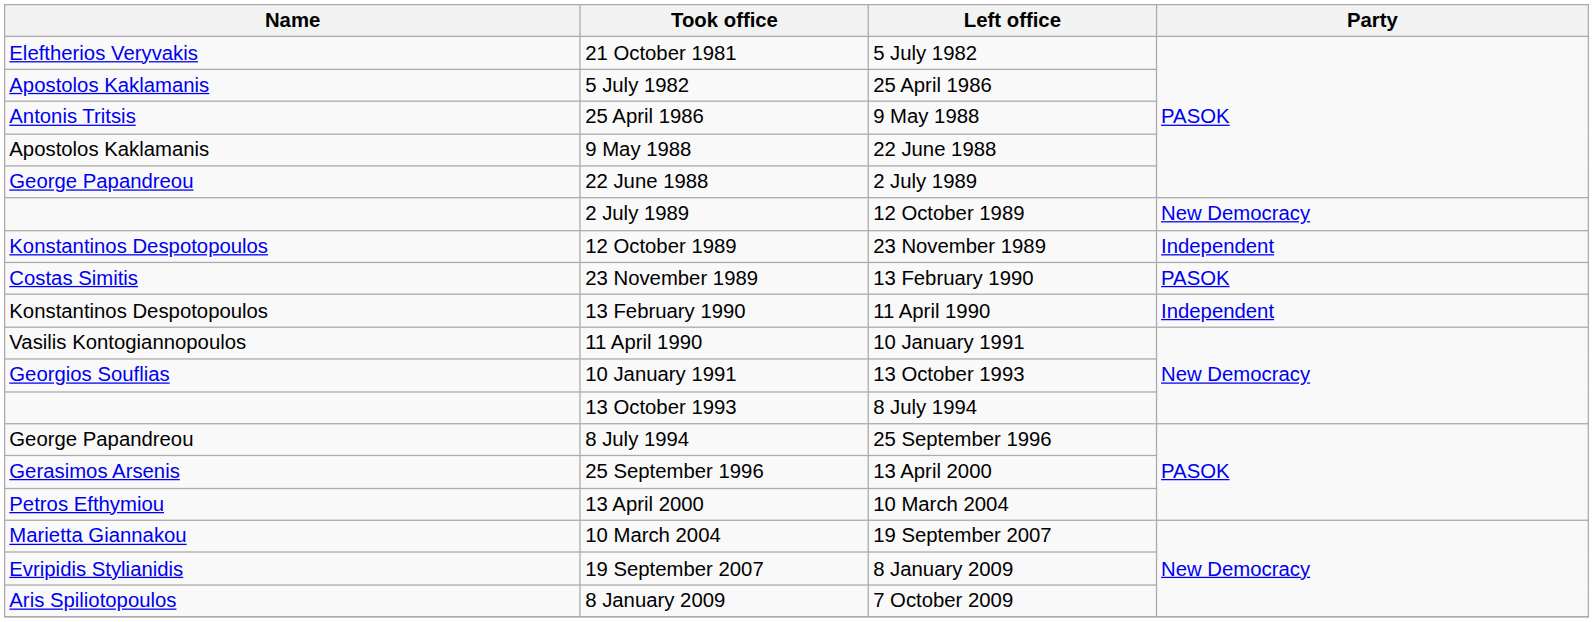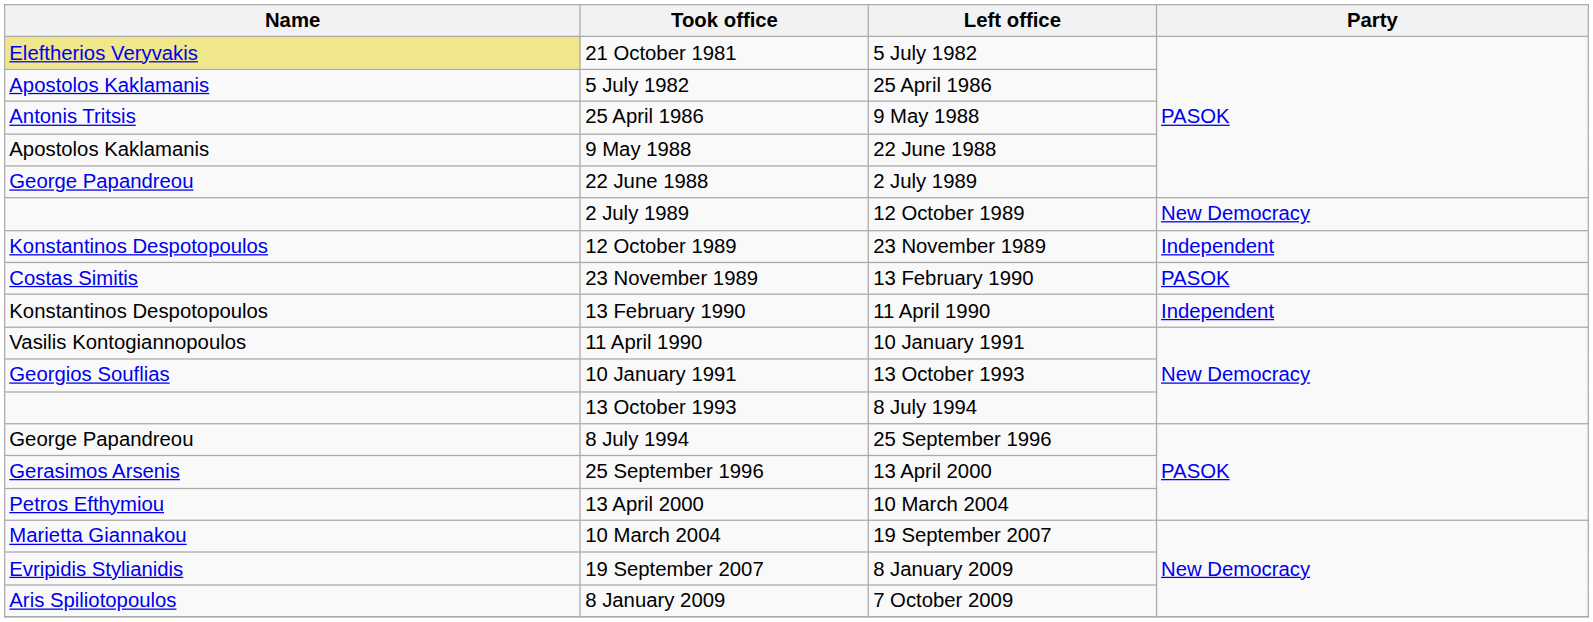21 October 1981 | Name: no background -> khaki background
